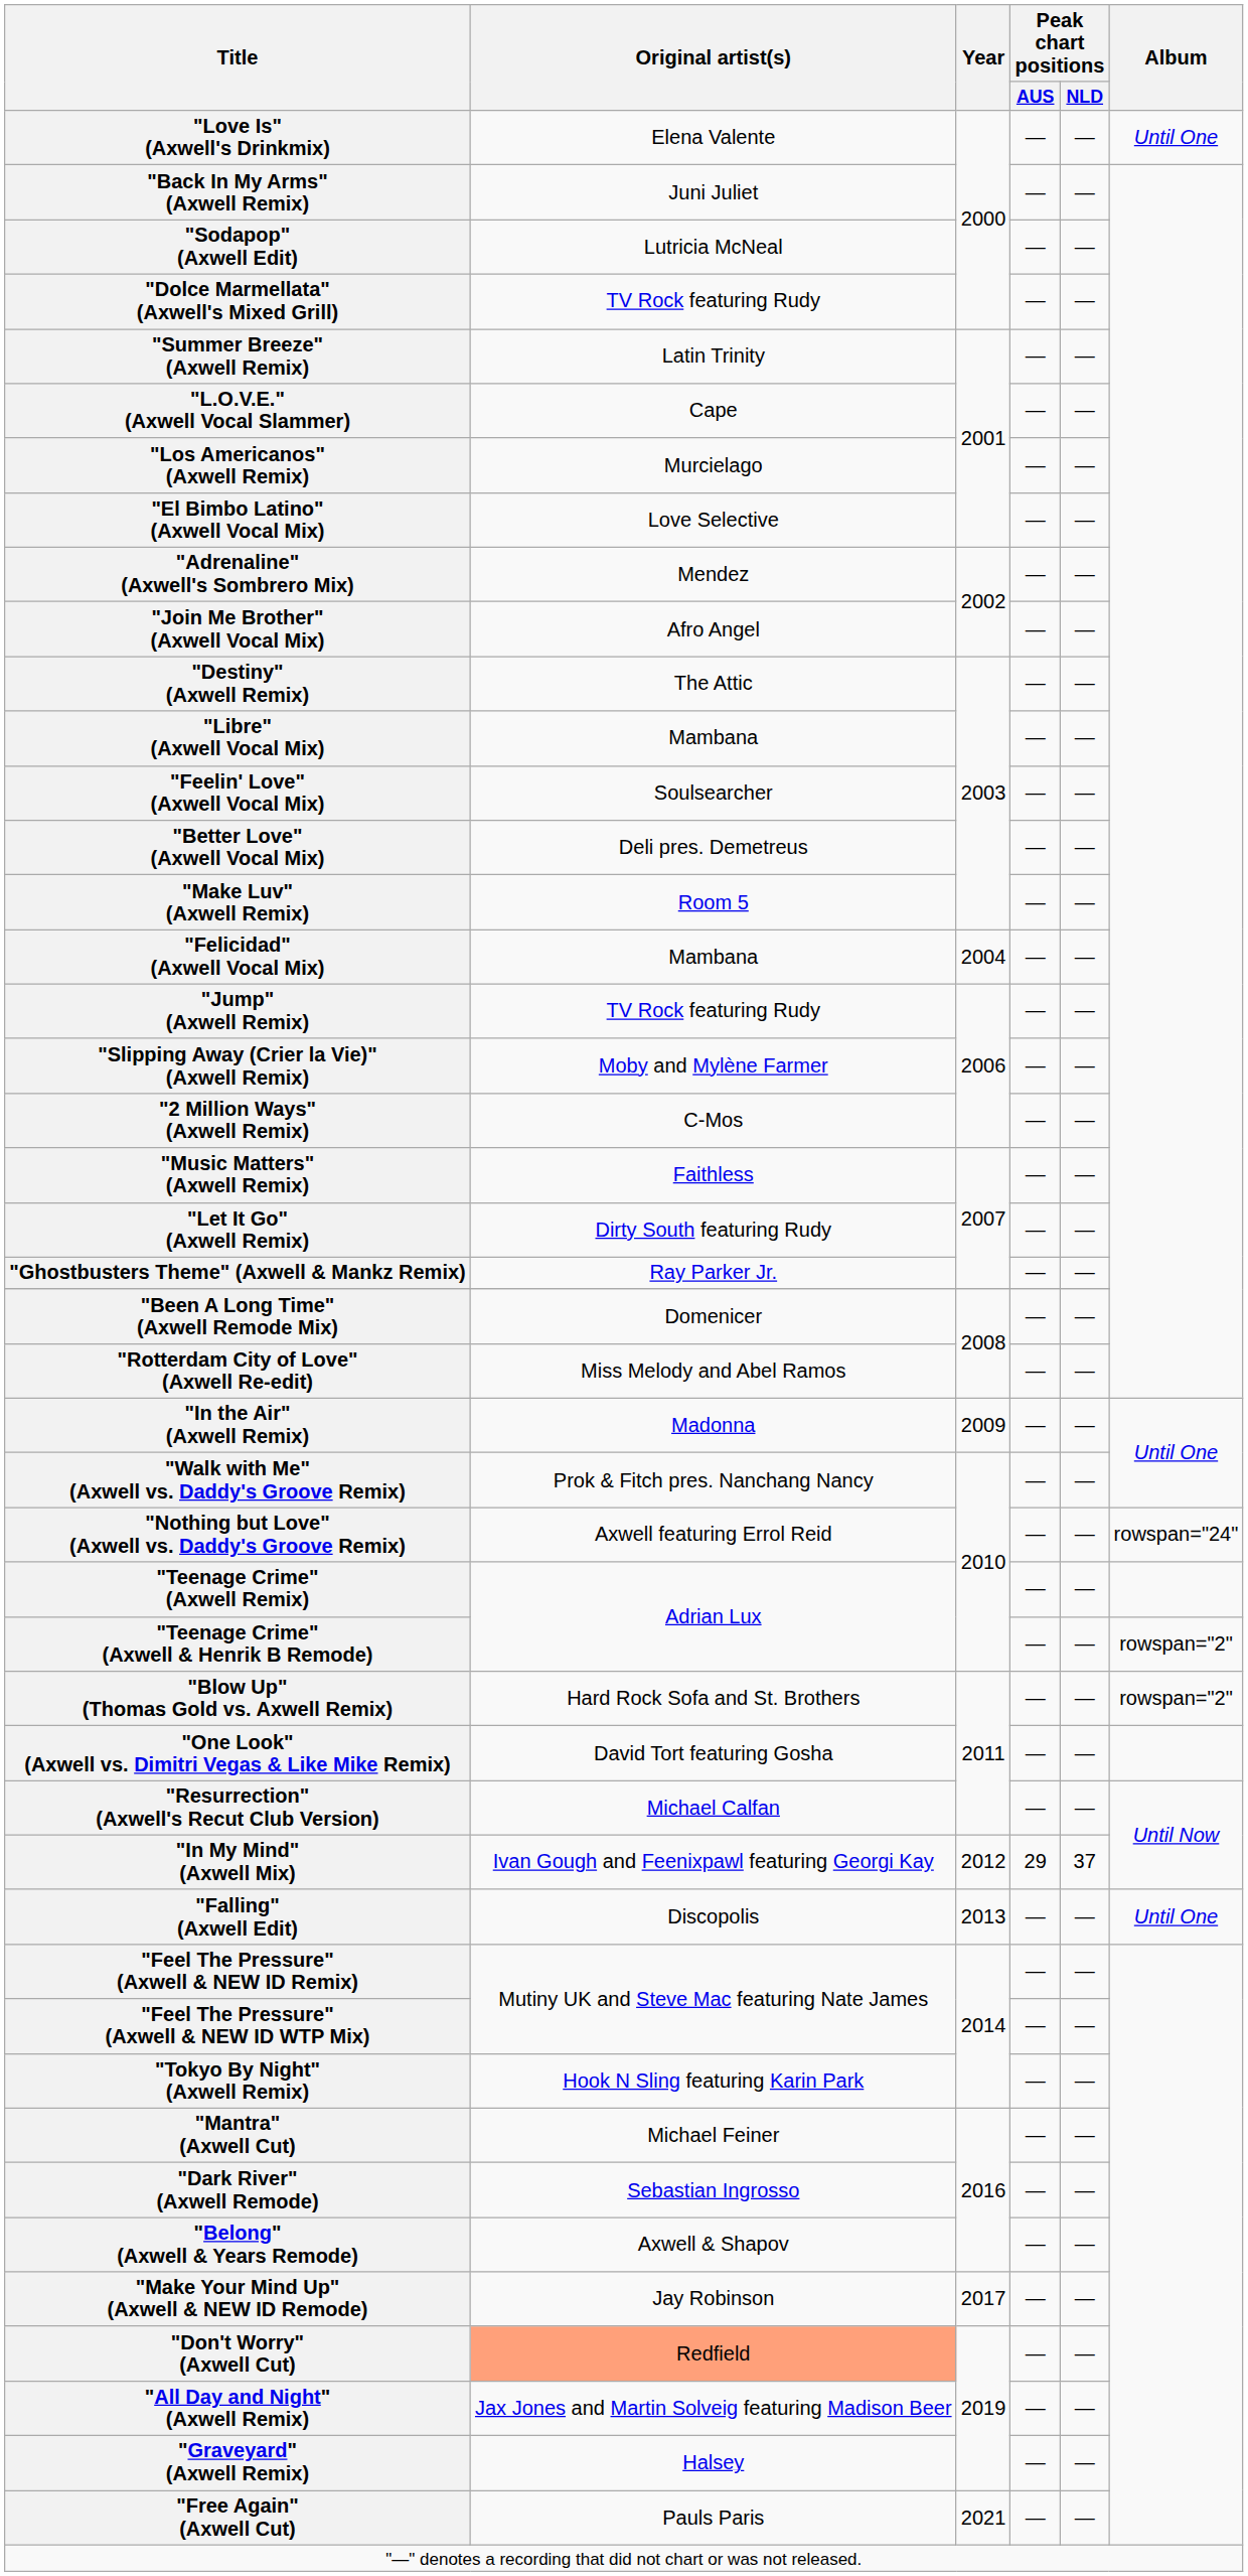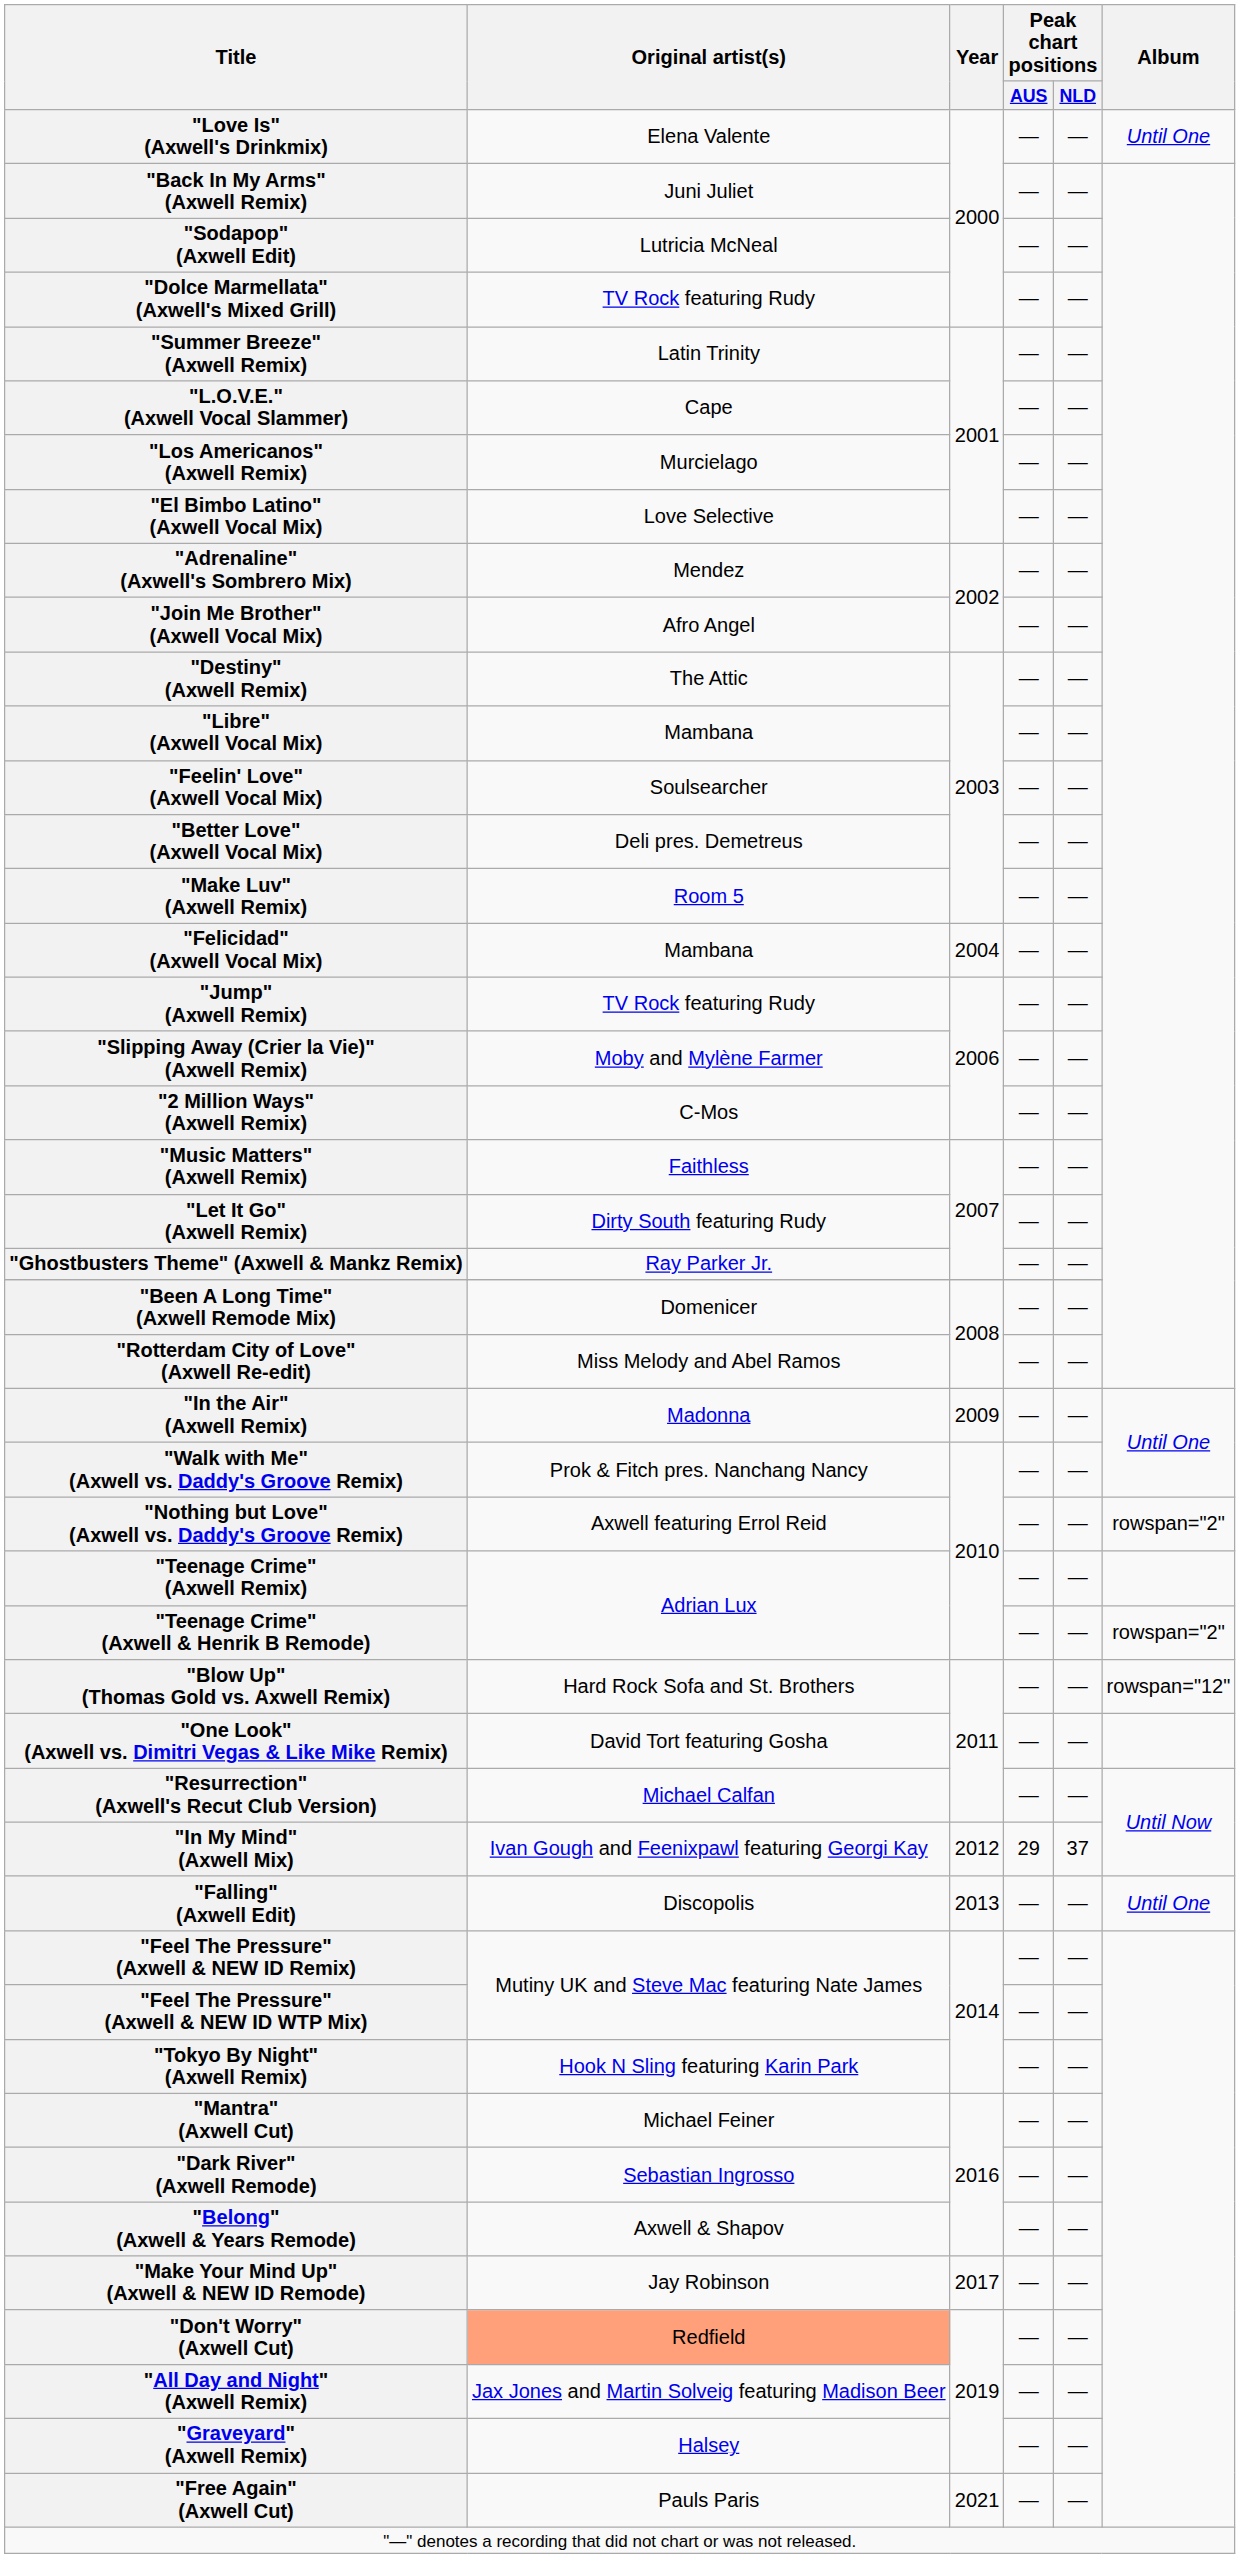"Nothing but Love" (Axwell vs. Daddy's Groove Remix) | Album: rowspan="24" -> rowspan="2"
"Blow Up" (Thomas Gold vs. Axwell Remix) | Album: rowspan="2" -> rowspan="12"
